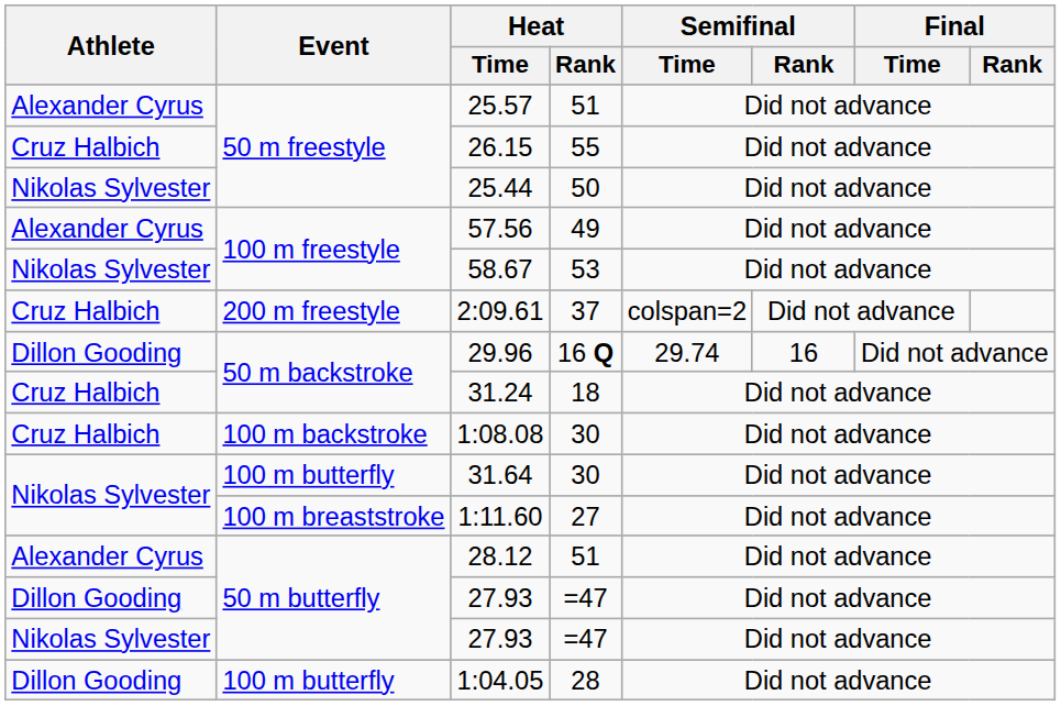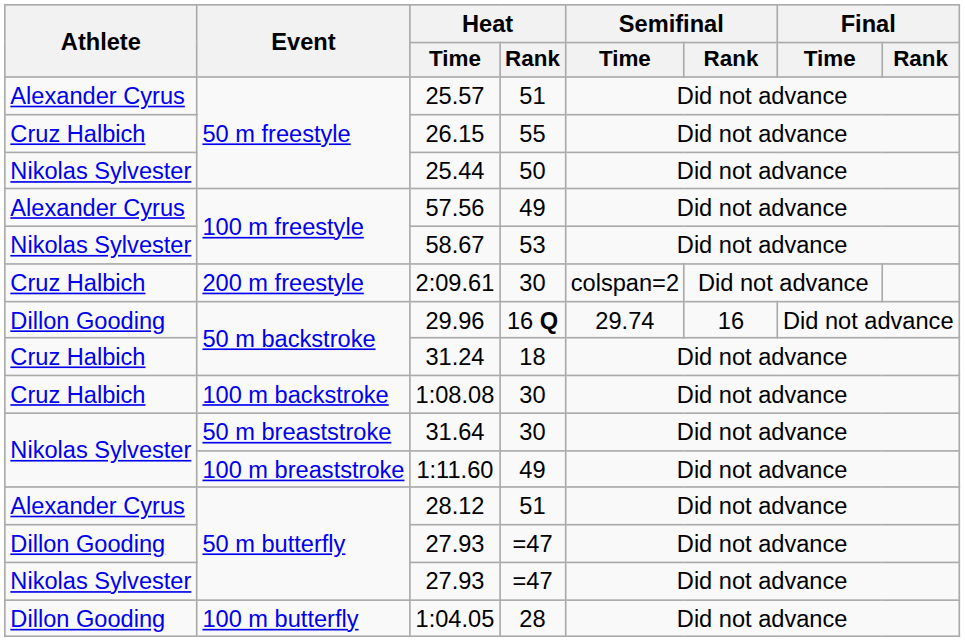2:09.61 | Heat / Rank: 37 -> 30
31.64 | Event: 100 m butterfly -> 50 m breaststroke
1:11.60 | Heat / Rank: 27 -> 49
